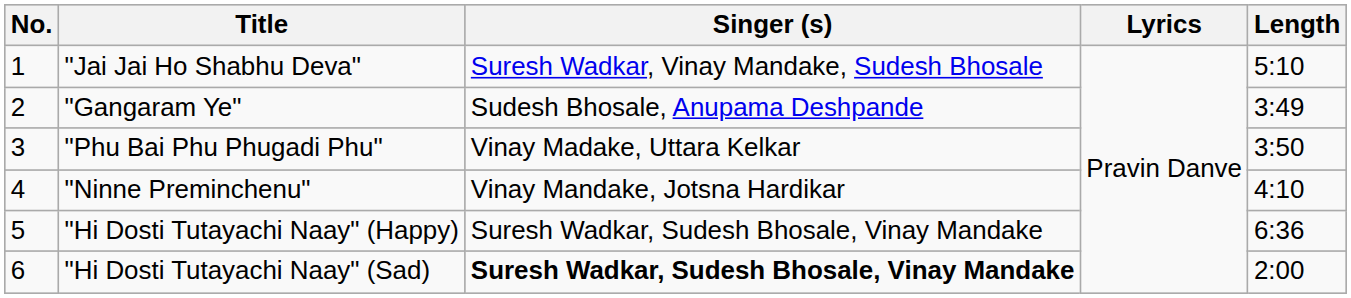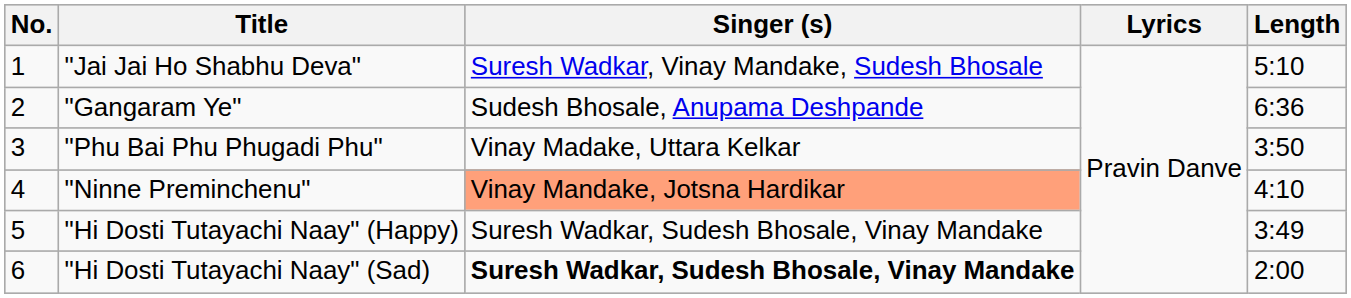"Gangaram Ye" | Length: 3:49 -> 6:36
"Ninne Preminchenu" | Singer (s): no background -> lightsalmon background
"Hi Dosti Tutayachi Naay" (Happy) | Length: 6:36 -> 3:49
